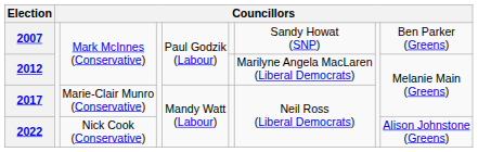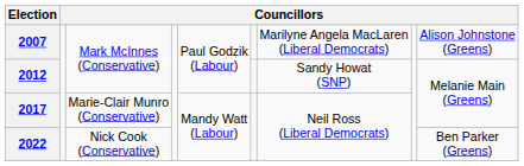2007 | column 7: Sandy Howat (SNP) -> Marilyne Angela MacLaren (Liberal Democrats)
2007 | column 9: Ben Parker (Greens) -> Alison Johnstone (Greens)
2012 | column 7: Marilyne Angela MacLaren (Liberal Democrats) -> Sandy Howat (SNP)
2022 | column 9: Alison Johnstone (Greens) -> Ben Parker (Greens)
